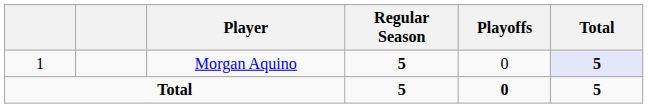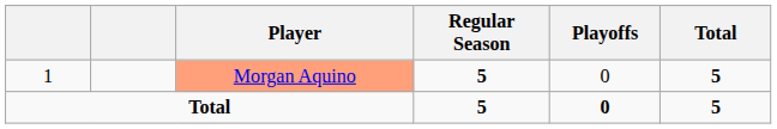1 | Player: no background -> lightsalmon background
1 | Total: lavender background -> no background
